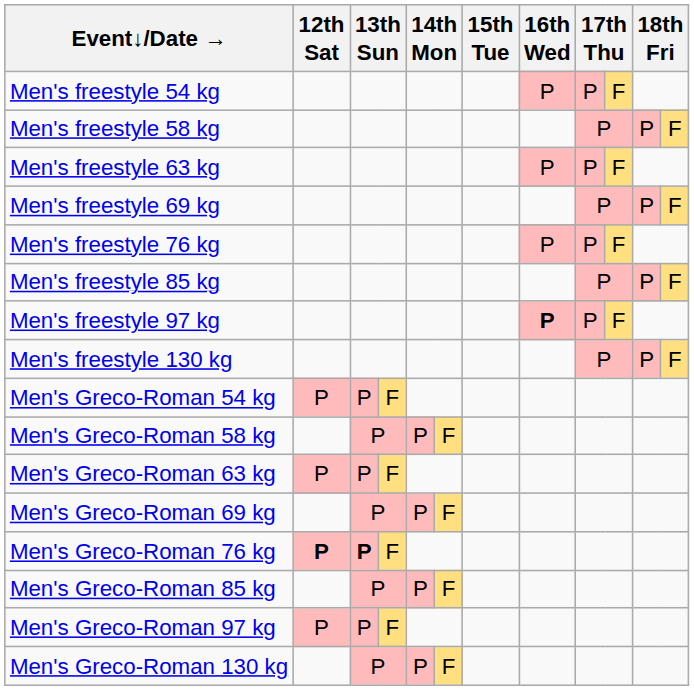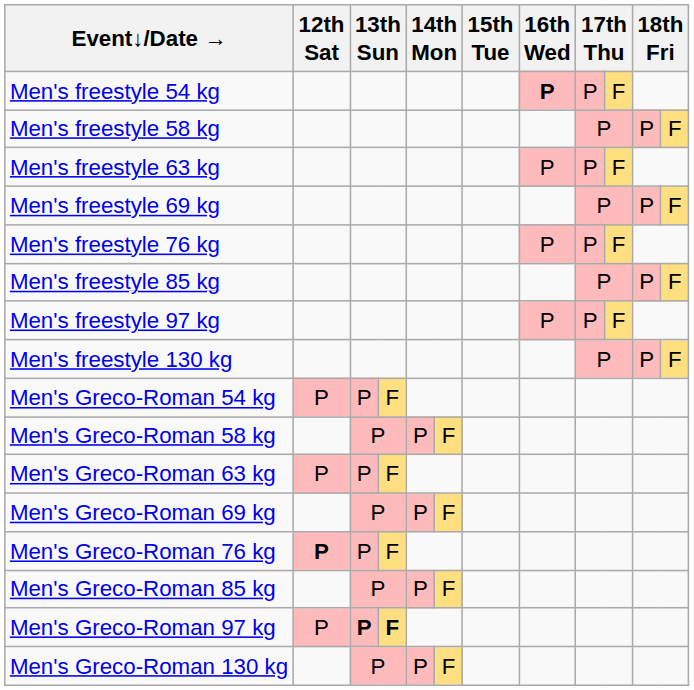Men's freestyle 54 kg | 16th Wed: normal -> bold
Men's freestyle 97 kg | 16th Wed: bold -> normal
Men's Greco-Roman 76 kg | column 3: bold -> normal
Men's Greco-Roman 97 kg | column 3: normal -> bold
Men's Greco-Roman 97 kg | column 4: normal -> bold
